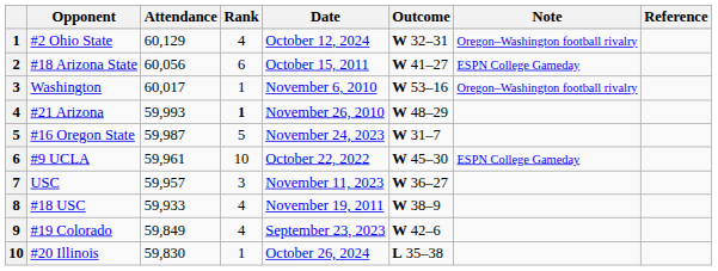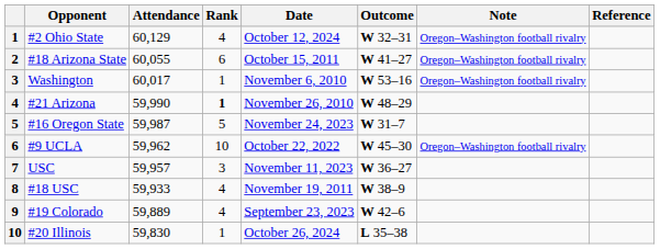#18 Arizona State | Attendance: 60,056 -> 60,055
#18 Arizona State | Note: ESPN College Gameday -> Oregon–Washington football rivalry
#21 Arizona | Attendance: 59,993 -> 59,990
#9 UCLA | Attendance: 59,961 -> 59,962
#9 UCLA | Note: ESPN College Gameday -> Oregon–Washington football rivalry
#19 Colorado | Attendance: 59,849 -> 59,889
